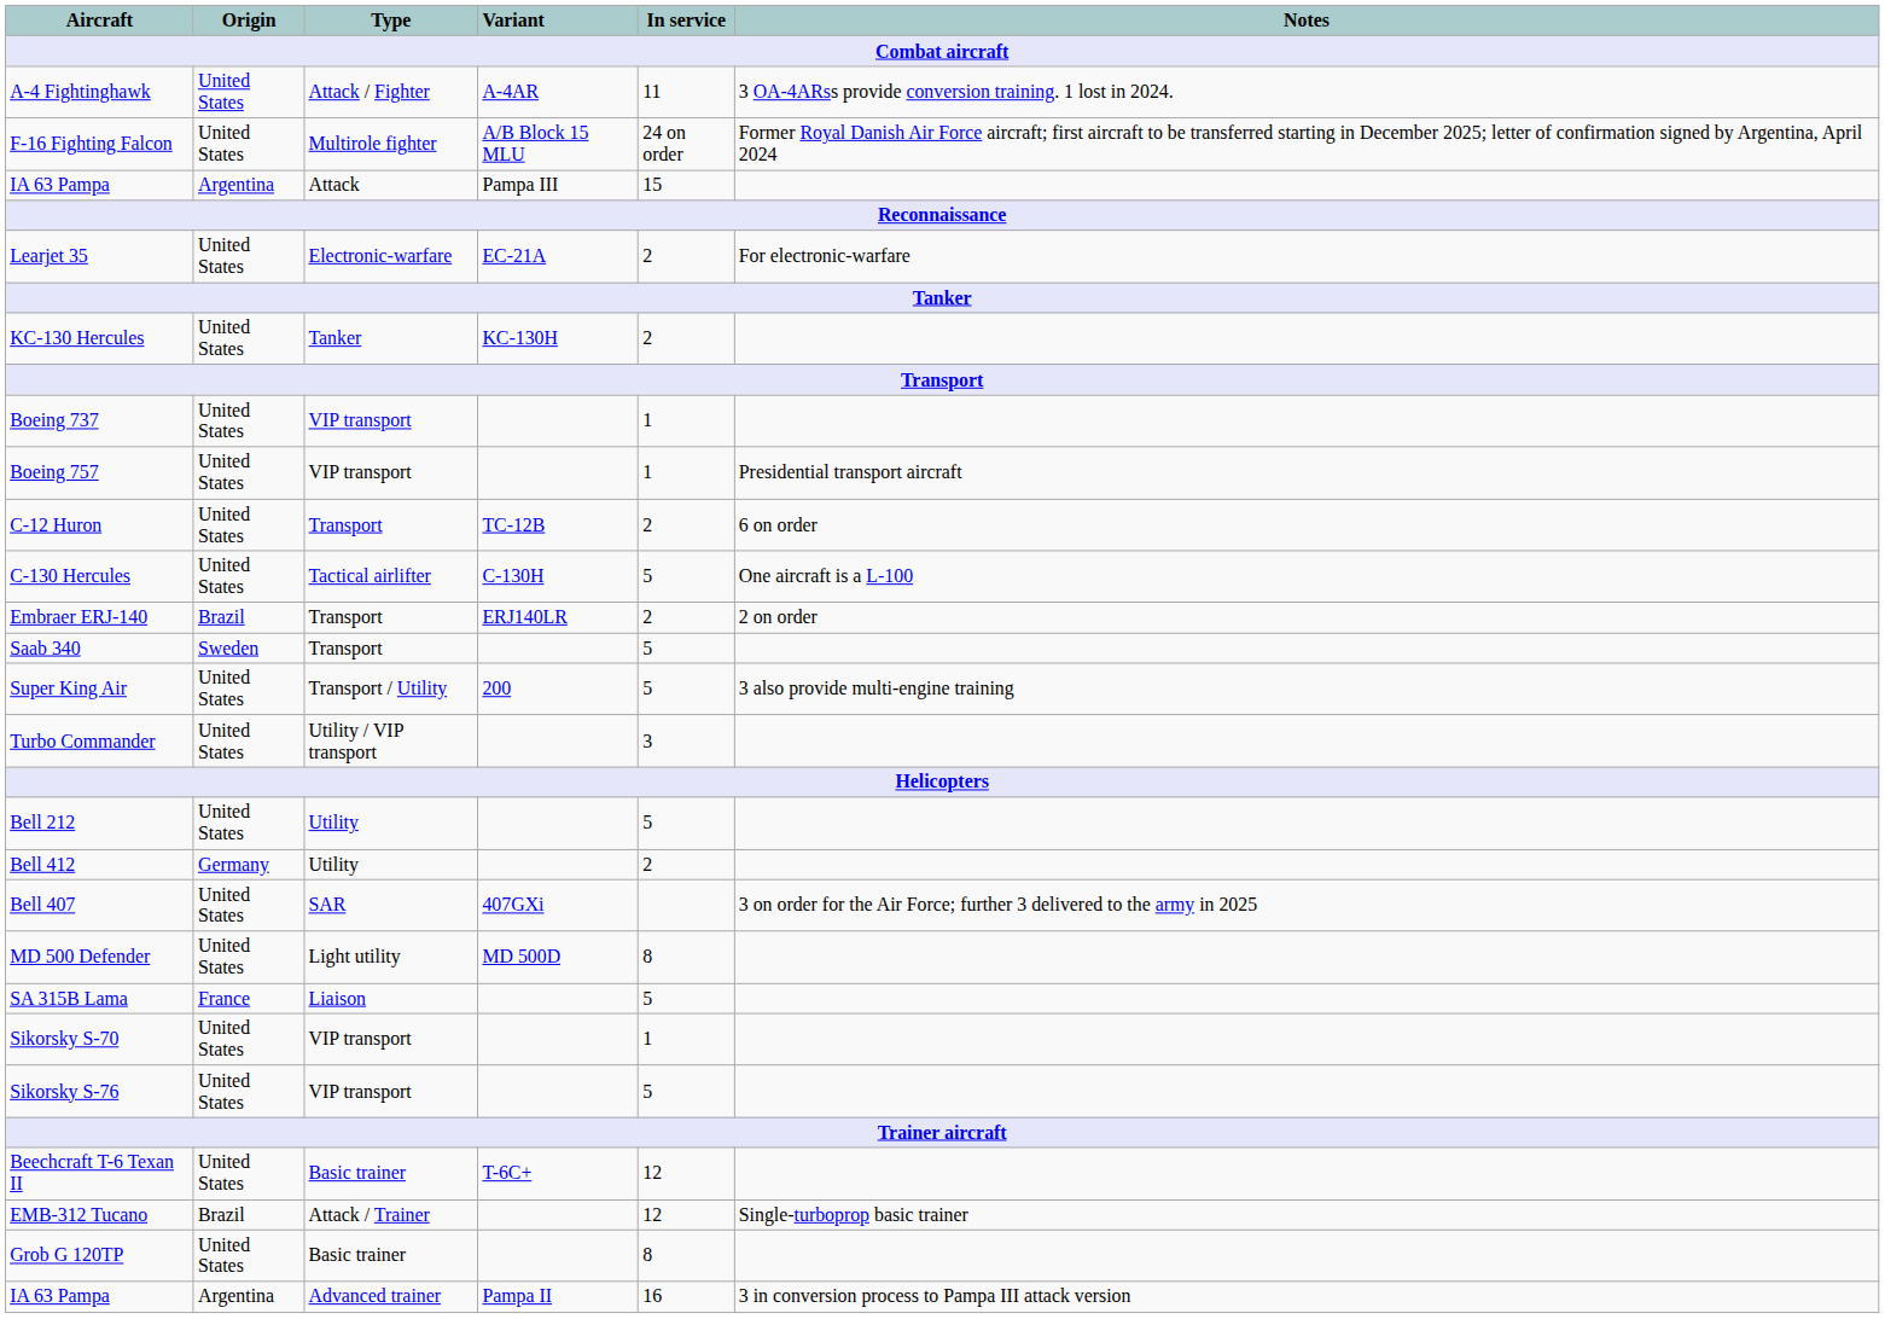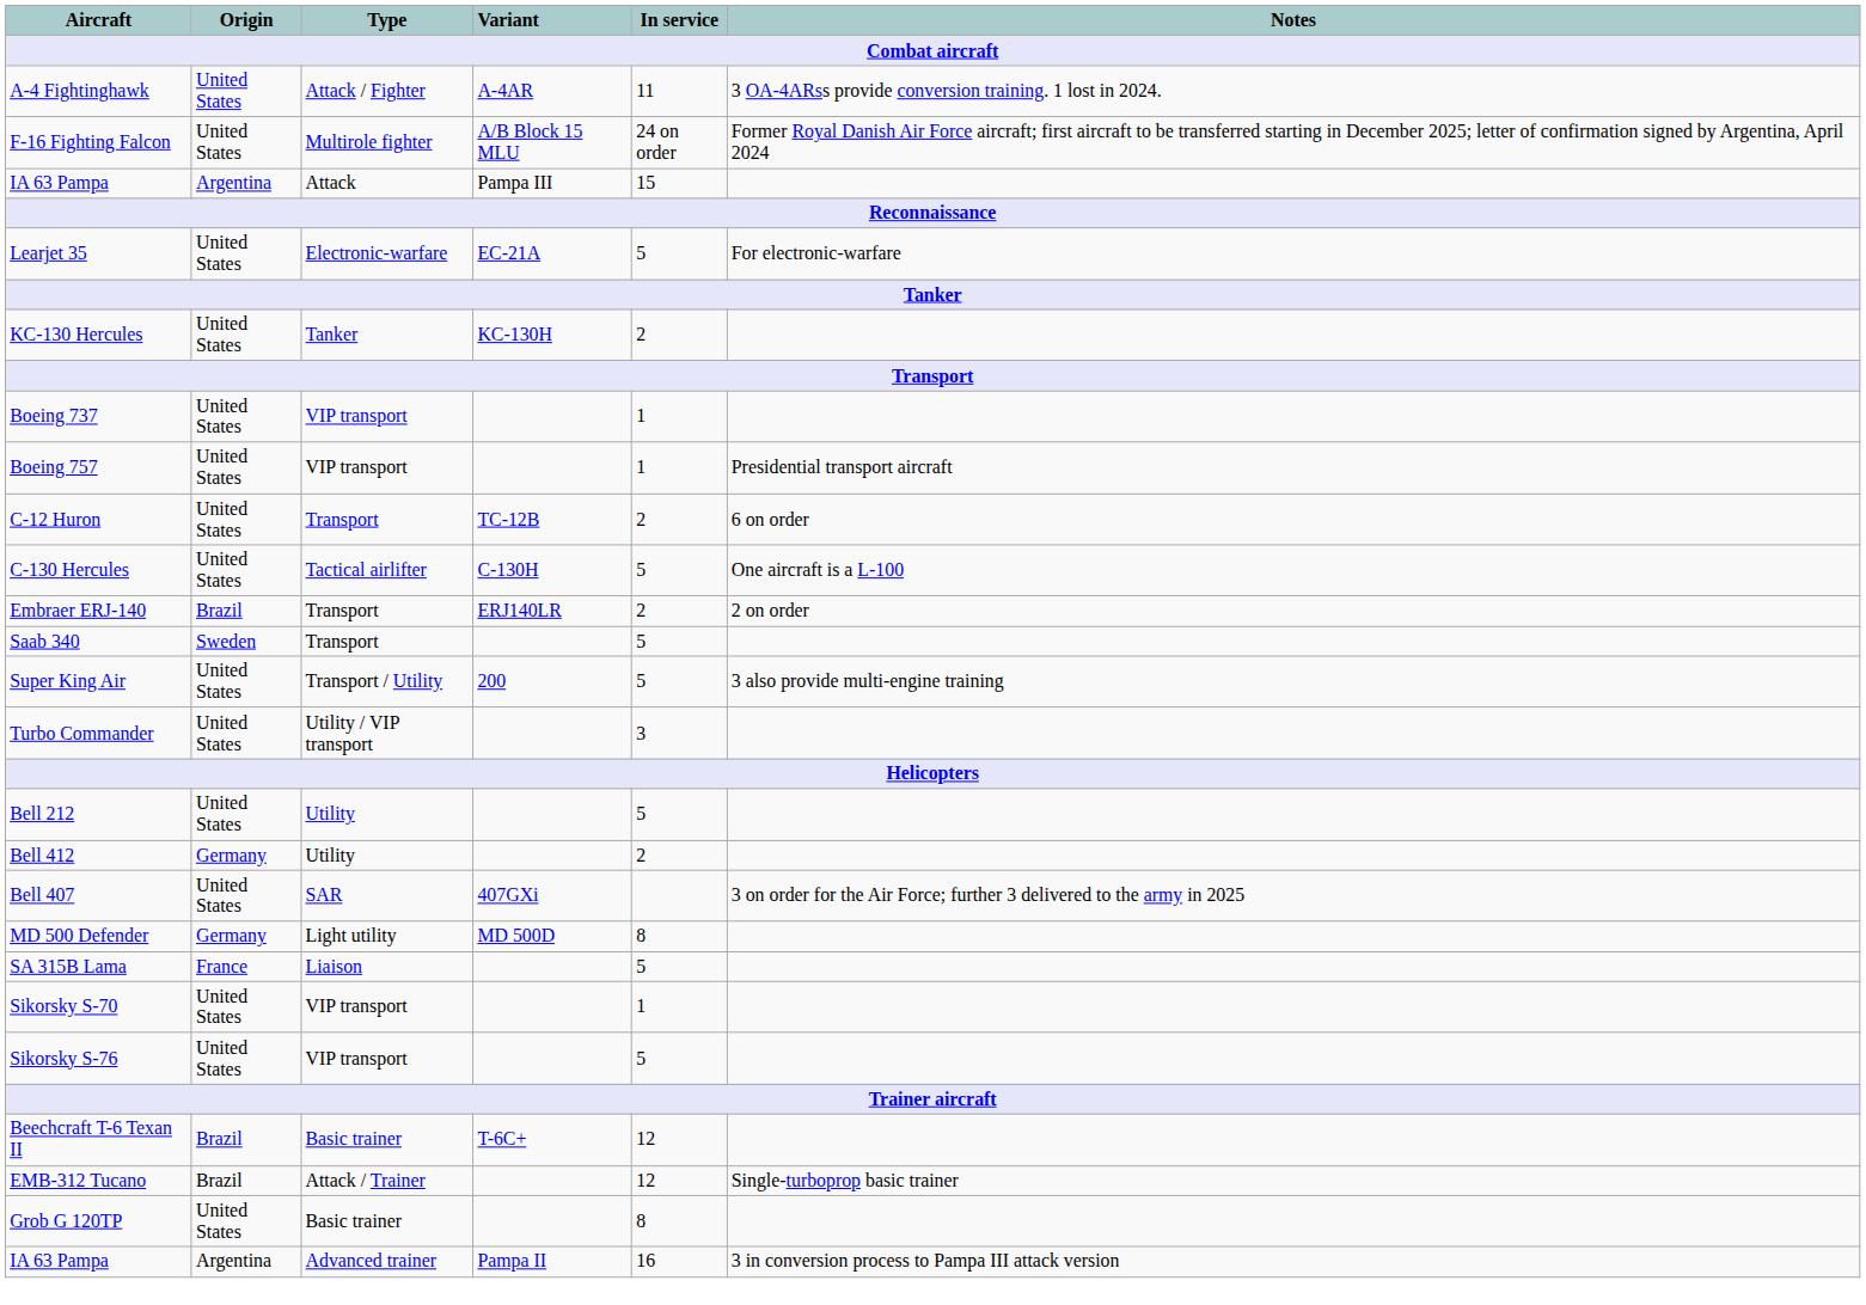Learjet 35 | In service: 2 -> 5
MD 500 Defender | Origin: United States -> Germany
Beechcraft T-6 Texan II | Origin: United States -> Brazil
